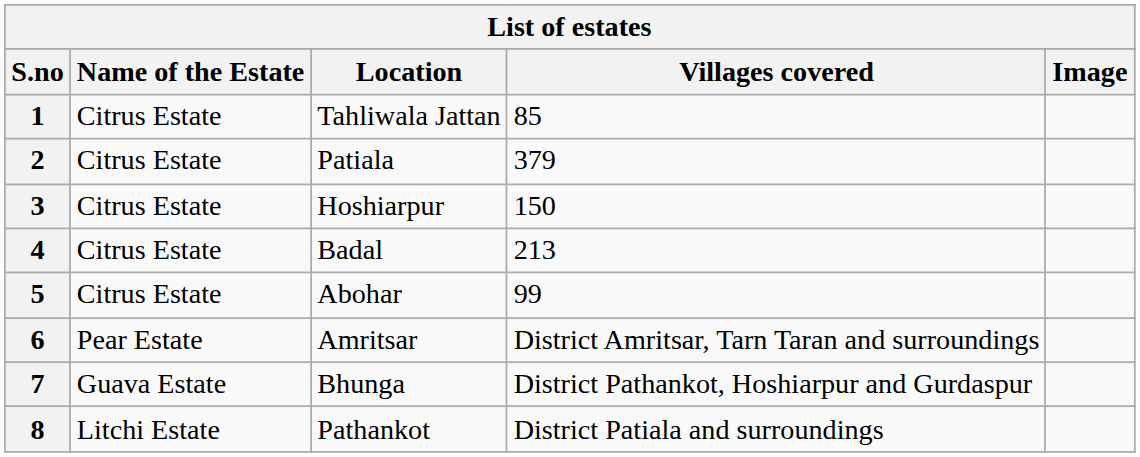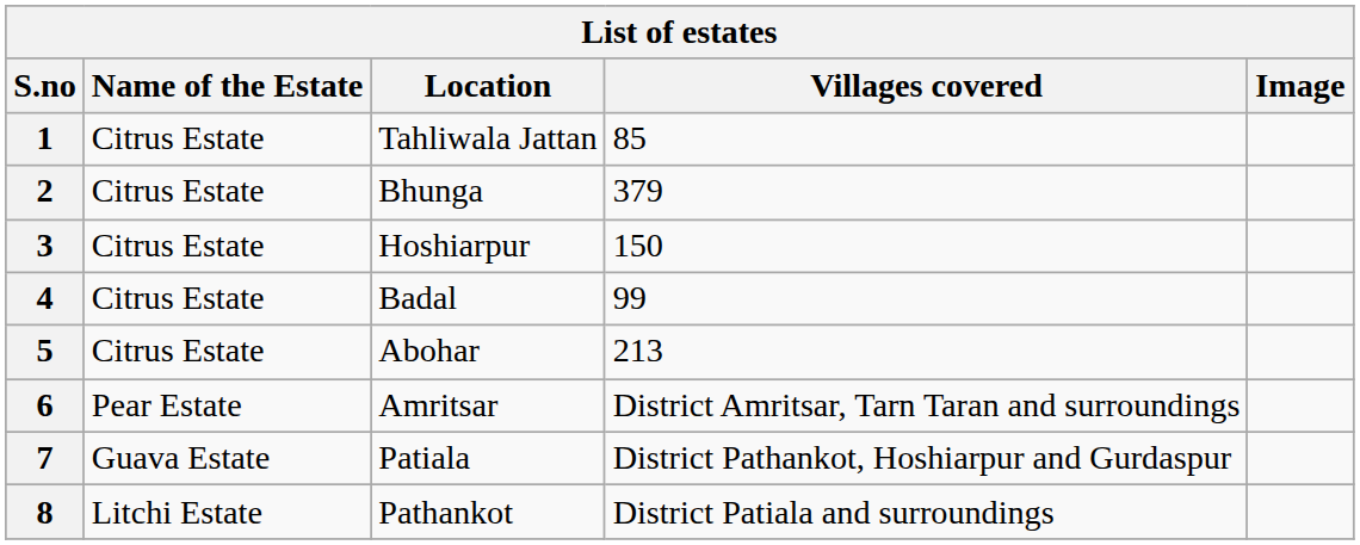2 | Location: Patiala -> Bhunga
4 | Villages covered: 213 -> 99
5 | Villages covered: 99 -> 213
7 | Location: Bhunga -> Patiala
